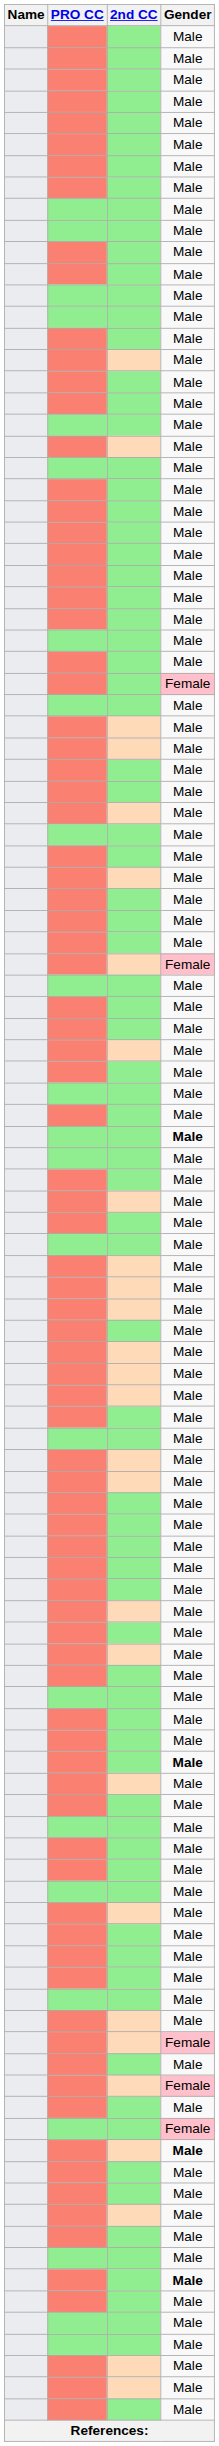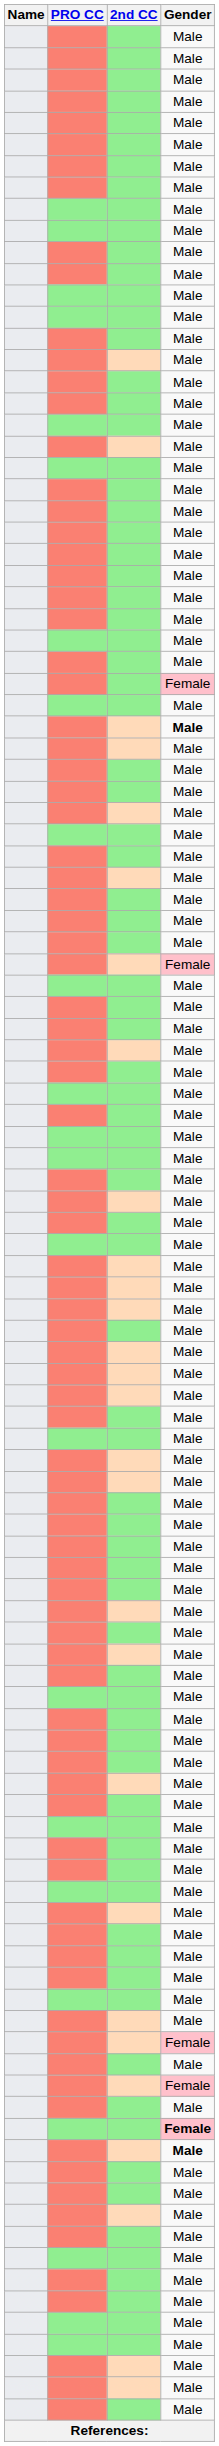row 34 | Gender: normal -> bold
row 53 | Gender: bold -> normal
row 82 | Gender: bold -> normal
row 99 | Gender: normal -> bold
row 106 | Gender: bold -> normal
